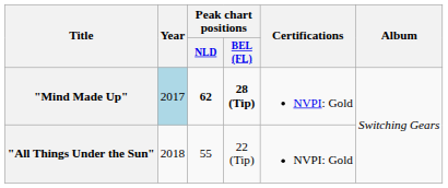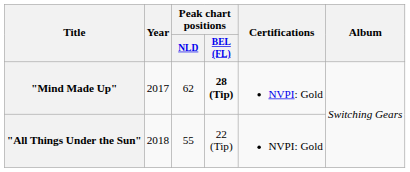"Mind Made Up" | Year: lightblue background -> no background
"Mind Made Up" | Peak chart positions / NLD: bold -> normal
